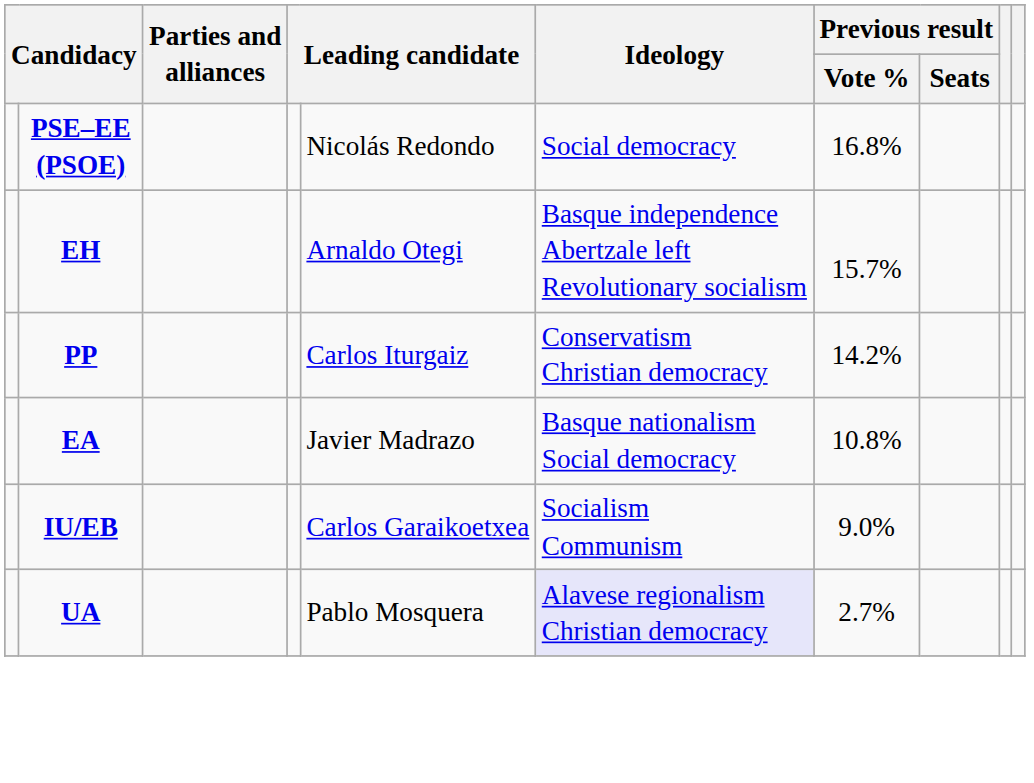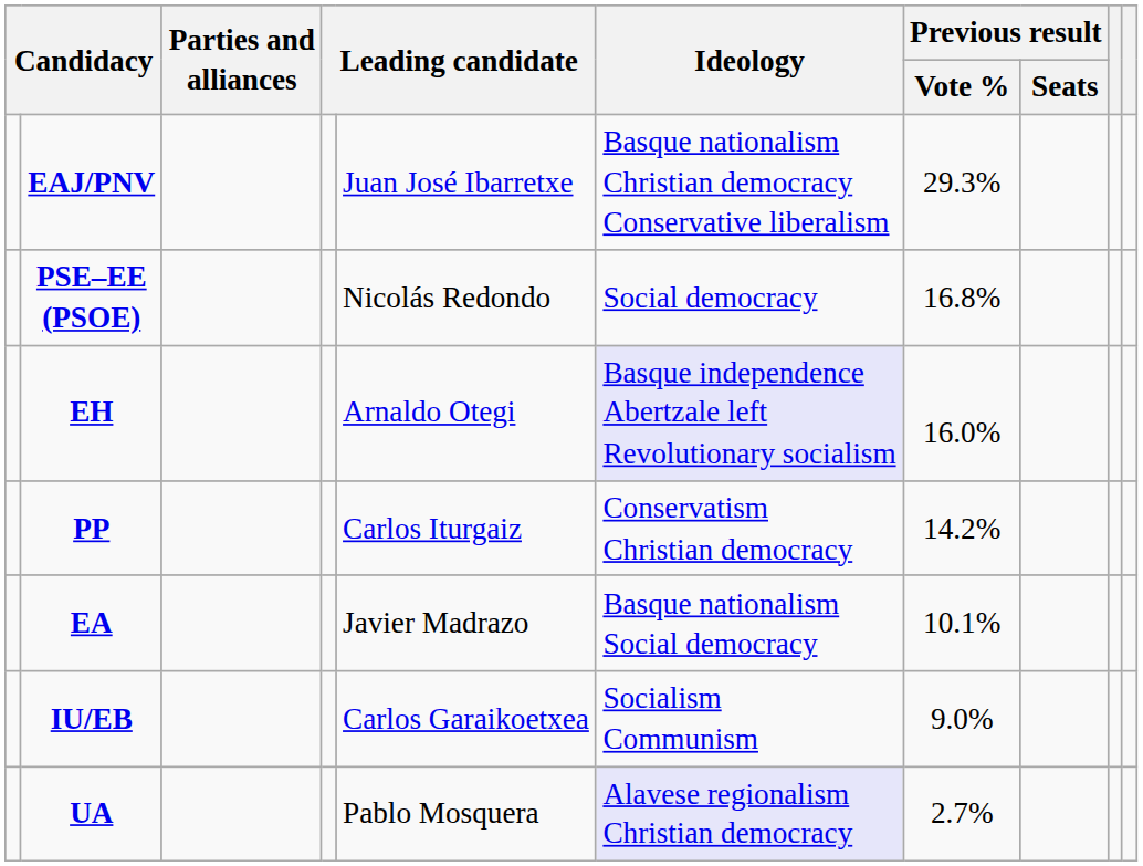+ row: EAJ/PNV | Juan José Ibarretxe | Basque nationalism Christian democracy Conservative liberalism | 29.3%
EH | Ideology: no background -> lavender background
EH | Previous result / Vote %: 15.7% -> 16.0%
EA | Previous result / Vote %: 10.8% -> 10.1%
